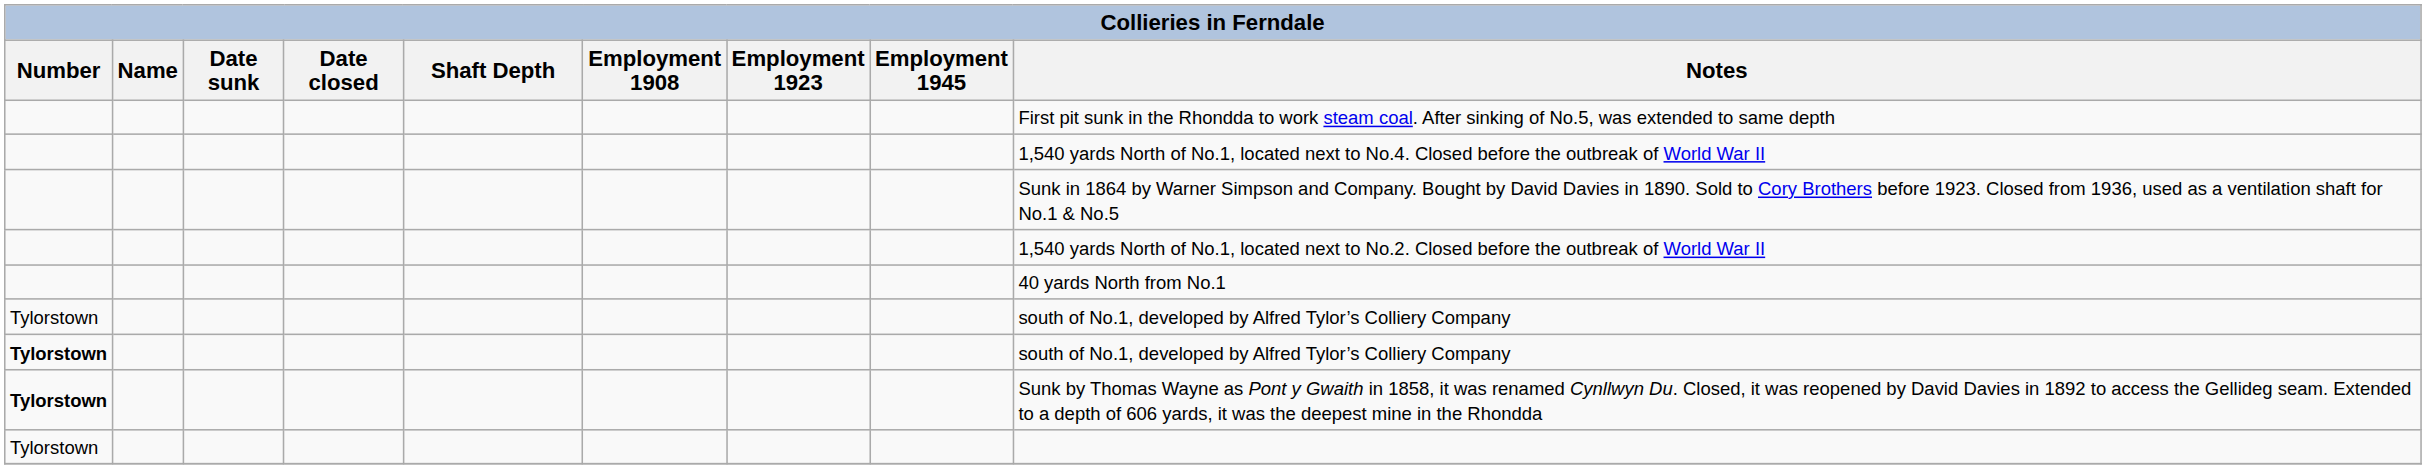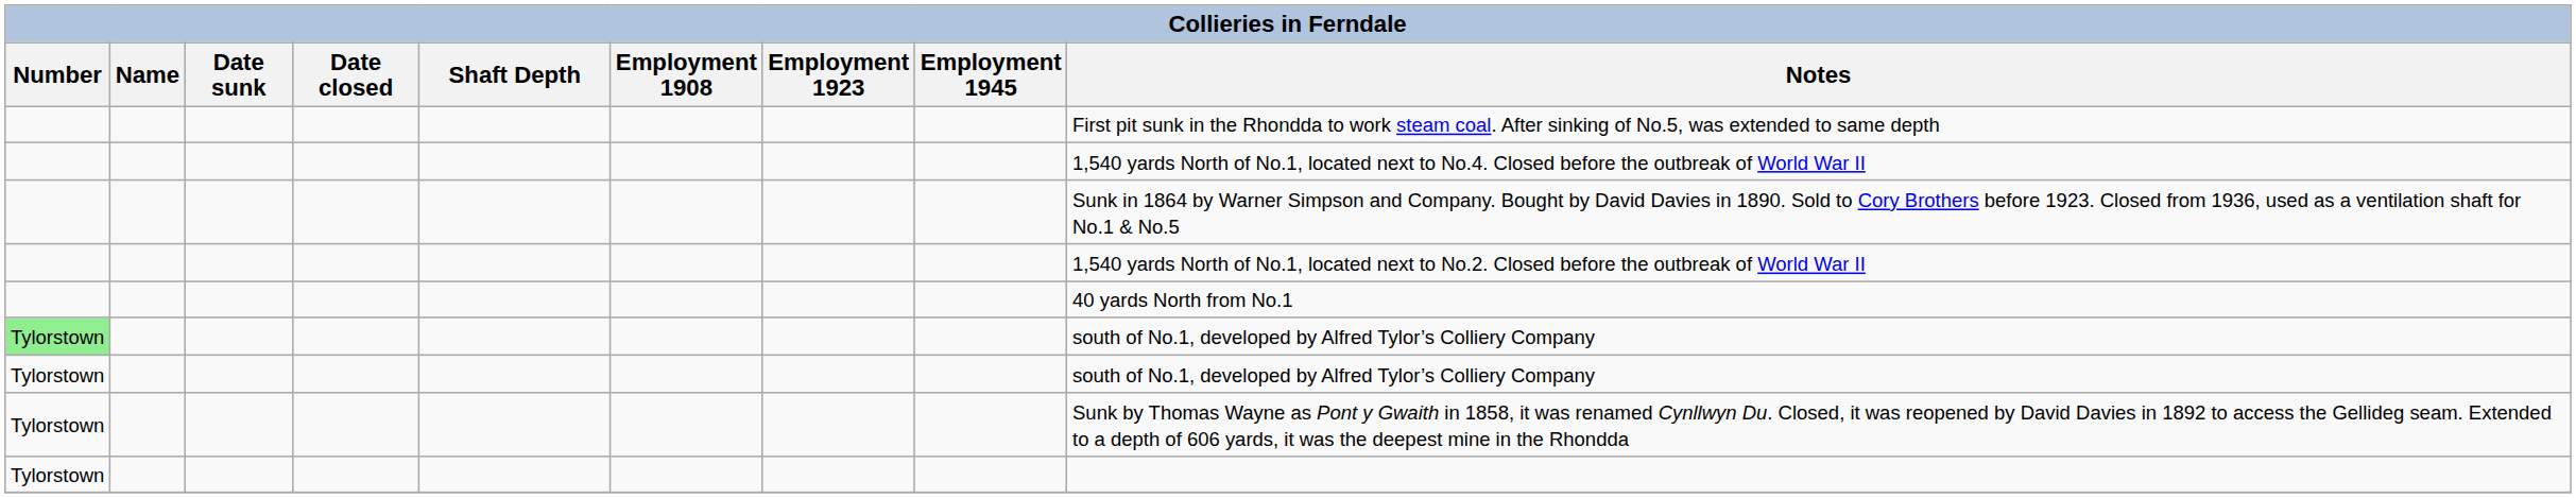row 8 | Number: no background -> lightgreen background
row 9 | Number: bold -> normal
row 10 | Number: bold -> normal
